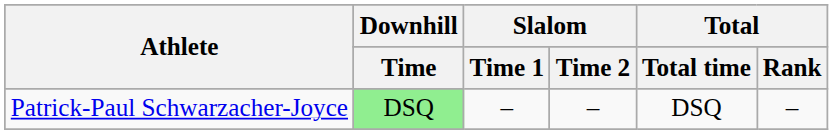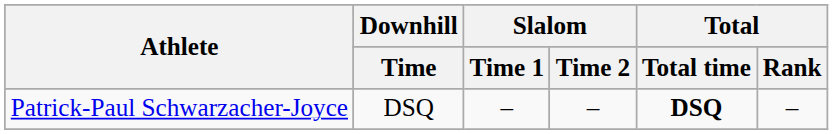Patrick-Paul Schwarzacher-Joyce | Downhill / Time: lightgreen background -> no background
Patrick-Paul Schwarzacher-Joyce | Total / Total time: normal -> bold
